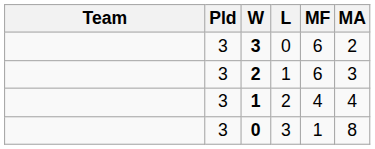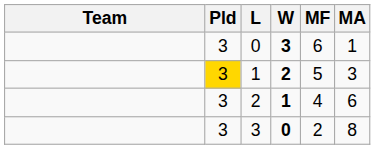columns swapped: W <-> L
row 2 | MA: 2 -> 1
row 3 | Pld: no background -> gold background
row 3 | MF: 6 -> 5
row 4 | MA: 4 -> 6
row 5 | MF: 1 -> 2
